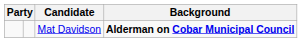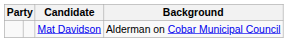Mat Davidson | Background: bold -> normal
